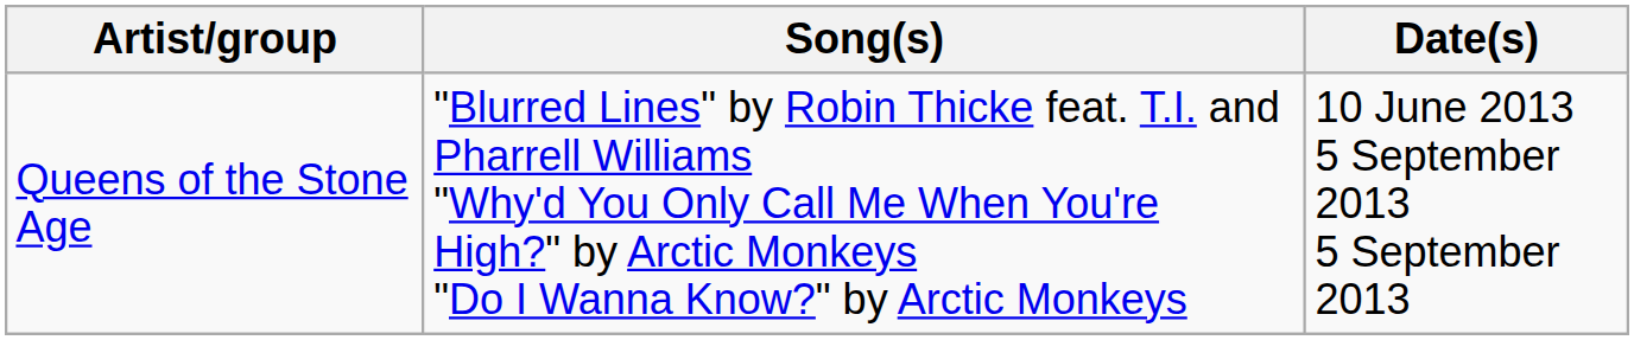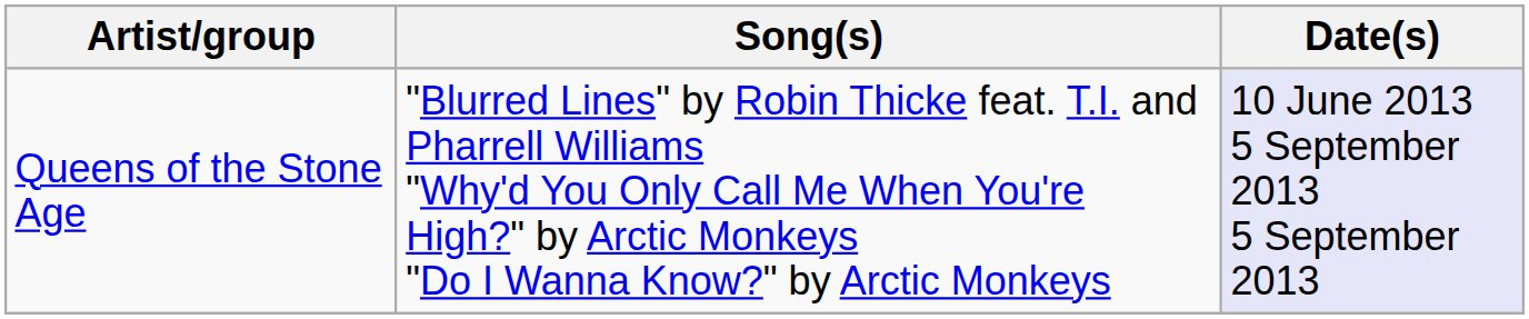Queens of the Stone Age | Date(s): no background -> lavender background
